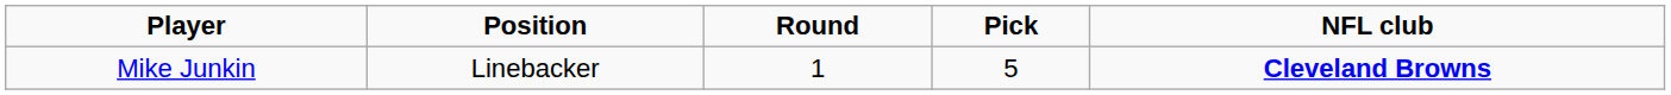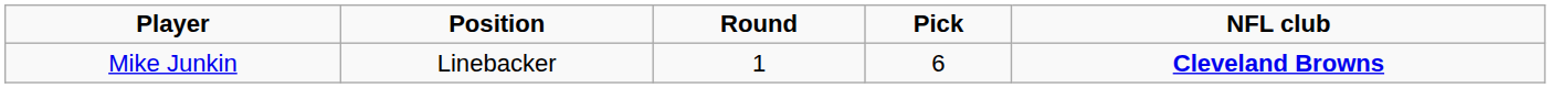Mike Junkin | Pick: 5 -> 6
